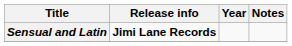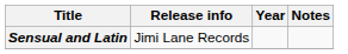Sensual and Latin | Release info: bold -> normal
